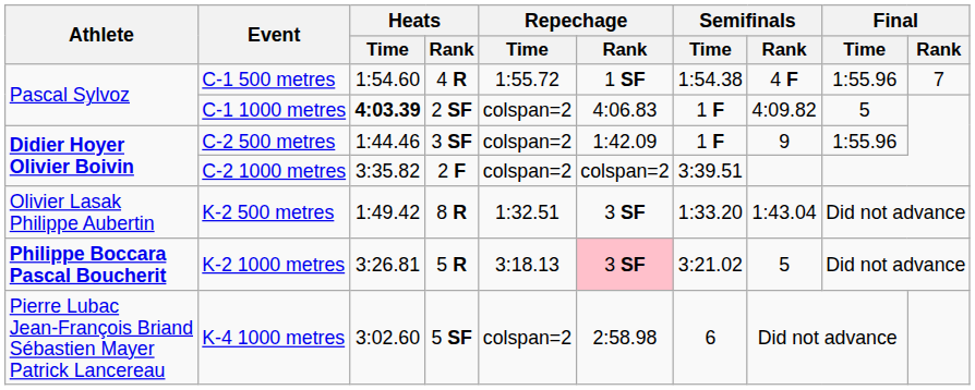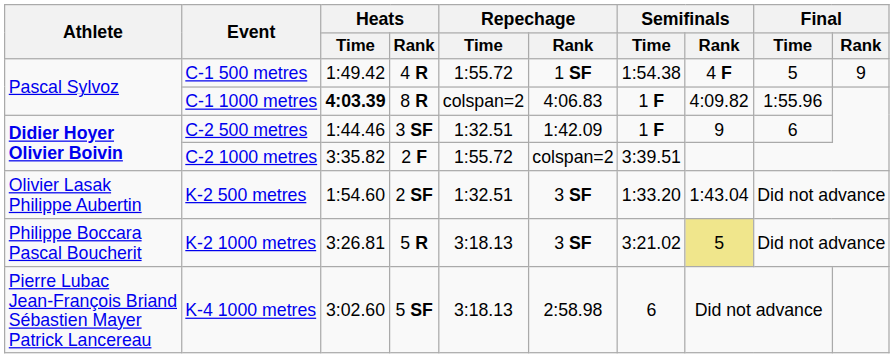C-1 500 metres | Heats / Time: 1:54.60 -> 1:49.42
C-1 500 metres | Final / Time: 1:55.96 -> 5
C-1 500 metres | Final / Rank: 7 -> 9
C-1 1000 metres | Heats / Rank: 2 SF -> 8 R
C-1 1000 metres | Final / Time: 5 -> 1:55.96
C-2 500 metres | Repechage / Time: colspan=2 -> 1:32.51
C-2 500 metres | Final / Time: 1:55.96 -> 6
C-2 1000 metres | Repechage / Time: colspan=2 -> 1:55.72
K-2 500 metres | Heats / Time: 1:49.42 -> 1:54.60
K-2 500 metres | Heats / Rank: 8 R -> 2 SF
K-2 1000 metres | Athlete: bold -> normal
K-2 1000 metres | Repechage / Rank: pink background -> no background
K-2 1000 metres | Semifinals / Rank: no background -> khaki background
K-4 1000 metres | Repechage / Time: colspan=2 -> 3:18.13
